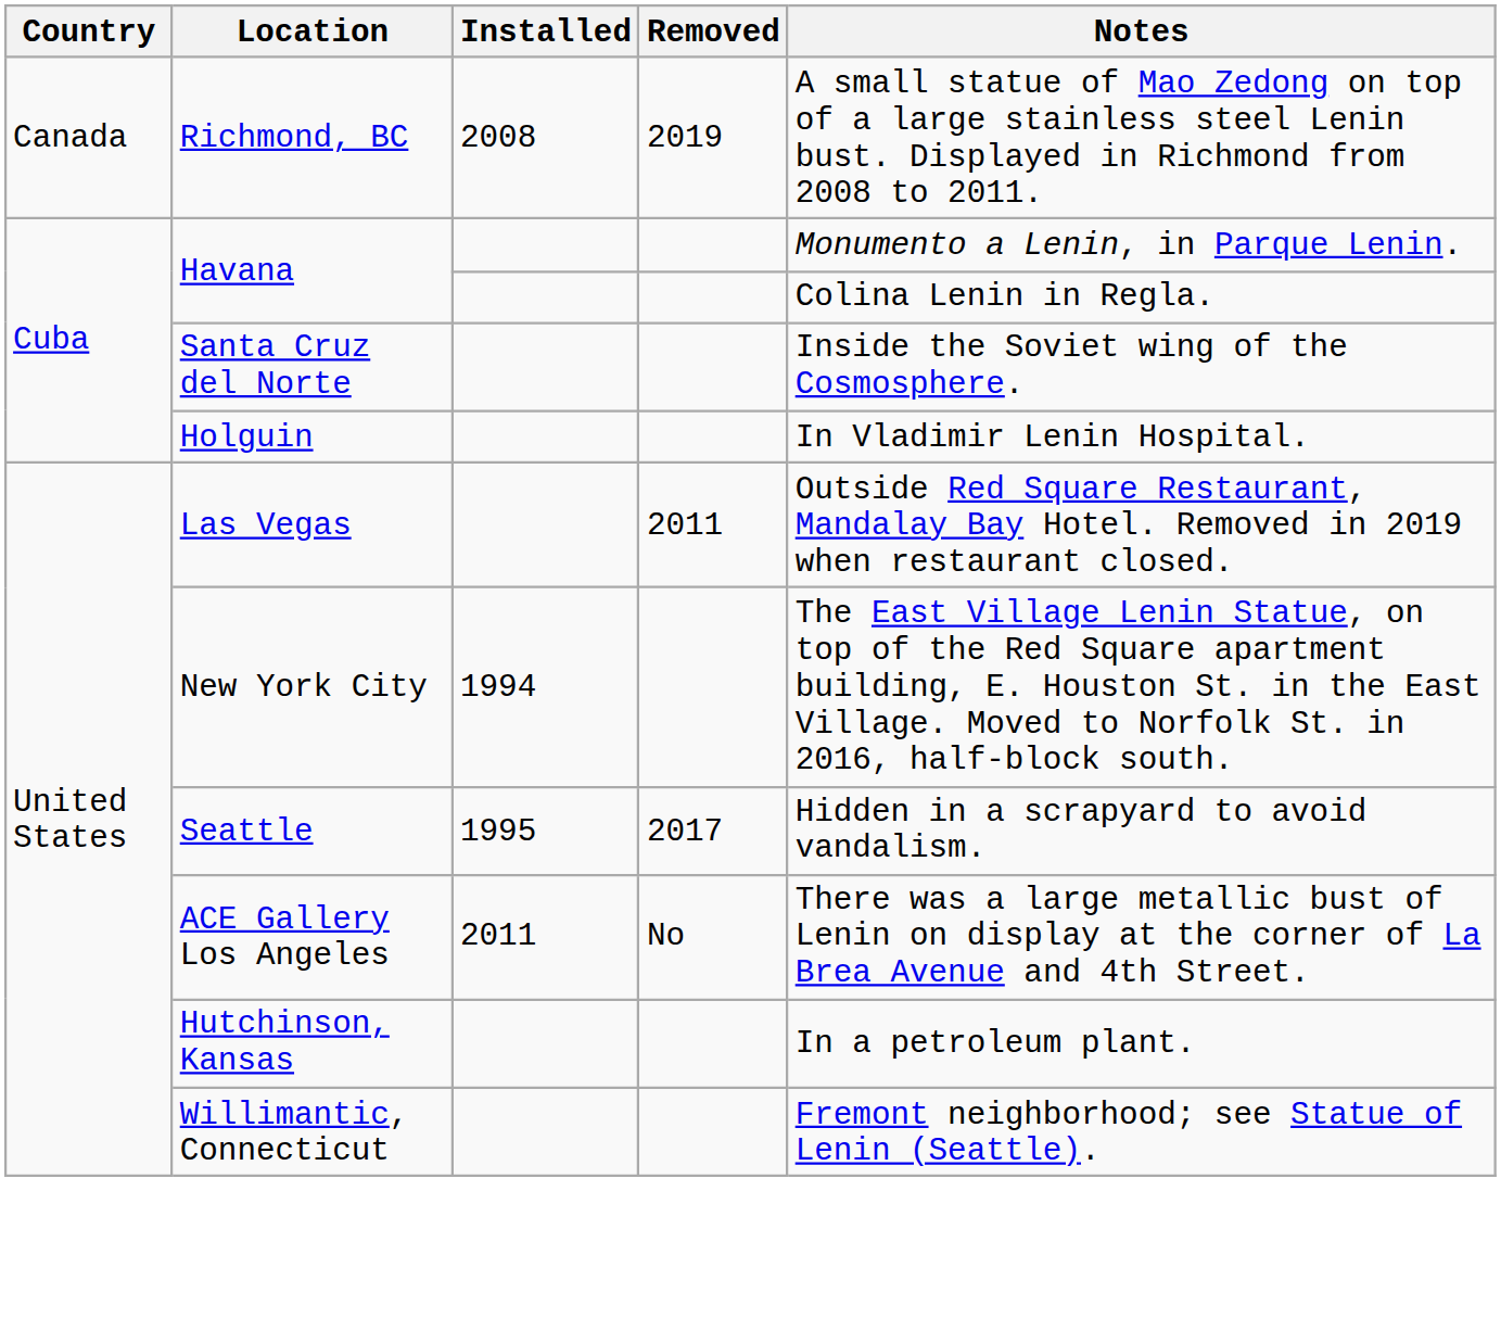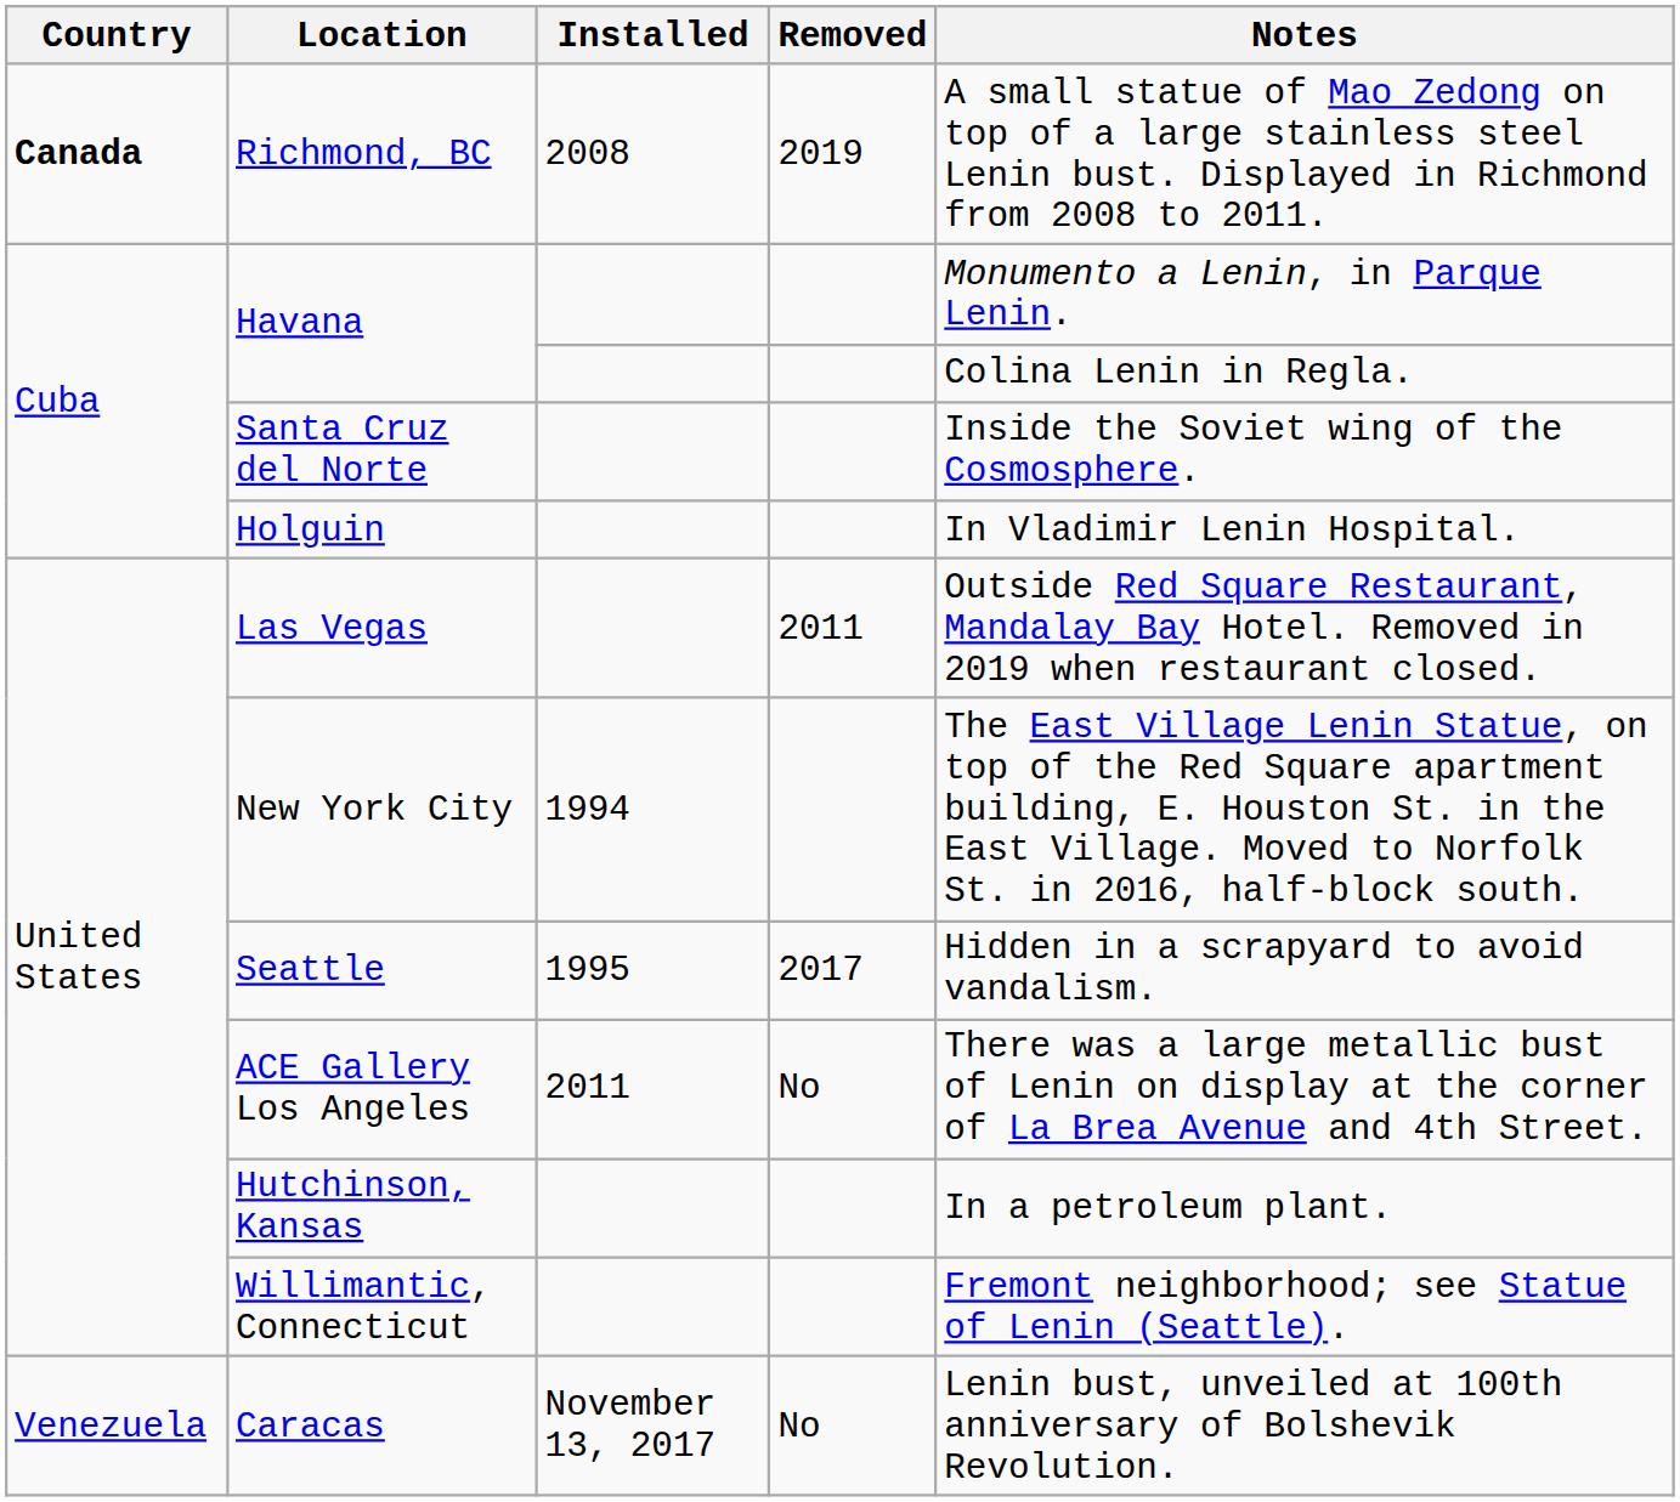Richmond, BC | Country: normal -> bold
+ row: Venezuela | Caracas | November 13, 2017 | No | Lenin bust, unveiled at 100th anniversary of Bolshevik Revolution.
